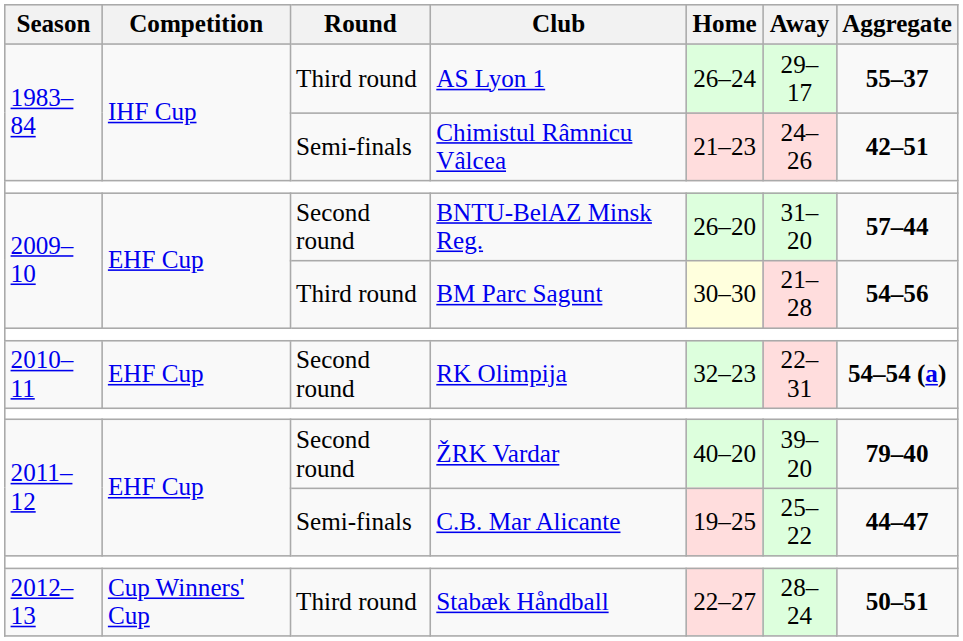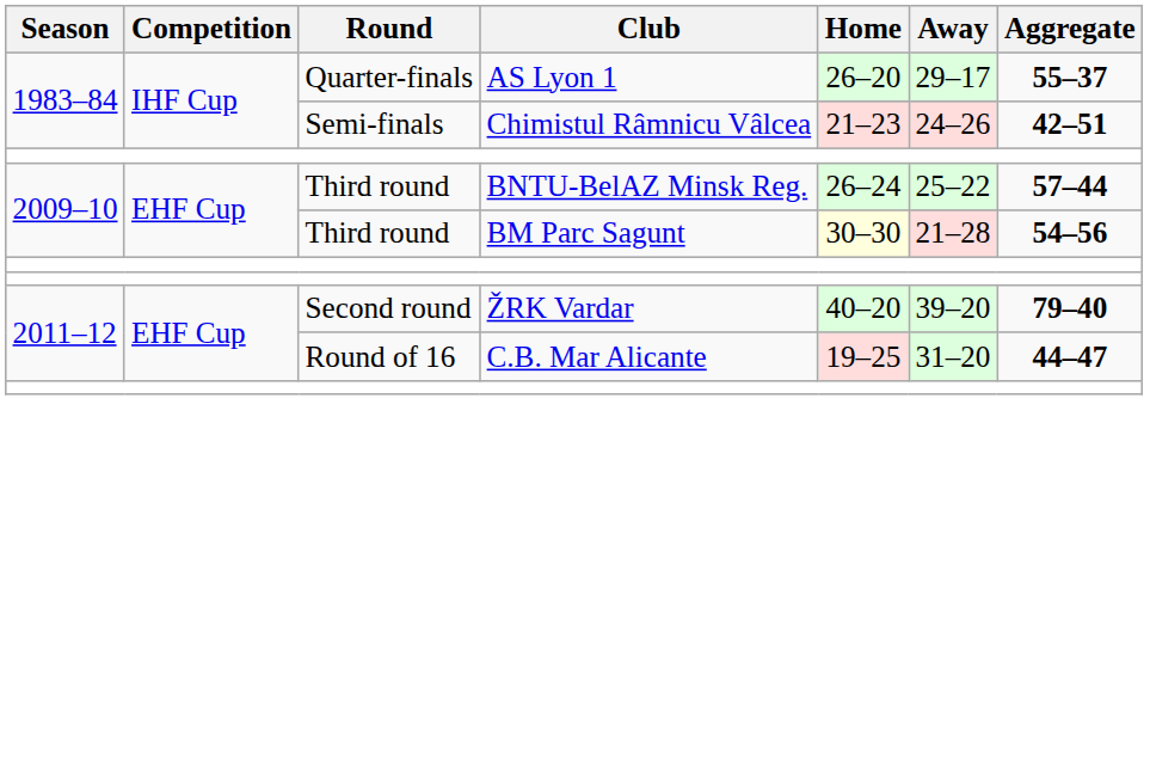AS Lyon 1 | Round: Third round -> Quarter-finals
AS Lyon 1 | Home: 26–24 -> 26–20
BNTU-BelAZ Minsk Reg. | Round: Second round -> Third round
BNTU-BelAZ Minsk Reg. | Home: 26–20 -> 26–24
BNTU-BelAZ Minsk Reg. | Away: 31–20 -> 25–22
- row: 2010–11 | EHF Cup | Second round | RK Olimpija | 32–23 | 22–31 | 54–54 (a)
C.B. Mar Alicante | Round: Semi-finals -> Round of 16
C.B. Mar Alicante | Away: 25–22 -> 31–20
- row: 2012–13 | Cup Winners' Cup | Third round | Stabæk Håndball | 22–27 | 28–24 | 50–51
